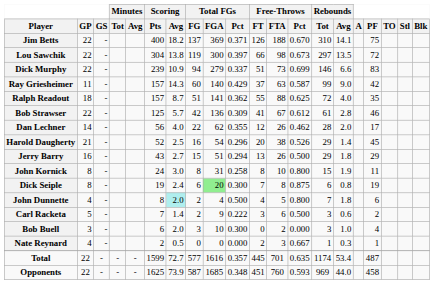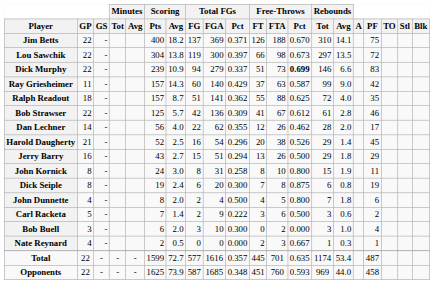Dick Murphy | Free-Throws / Pct: normal -> bold
Dick Seiple | Total FGs / FGA: lightgreen background -> no background
John Dunnette | Scoring / Avg: paleturquoise background -> no background
